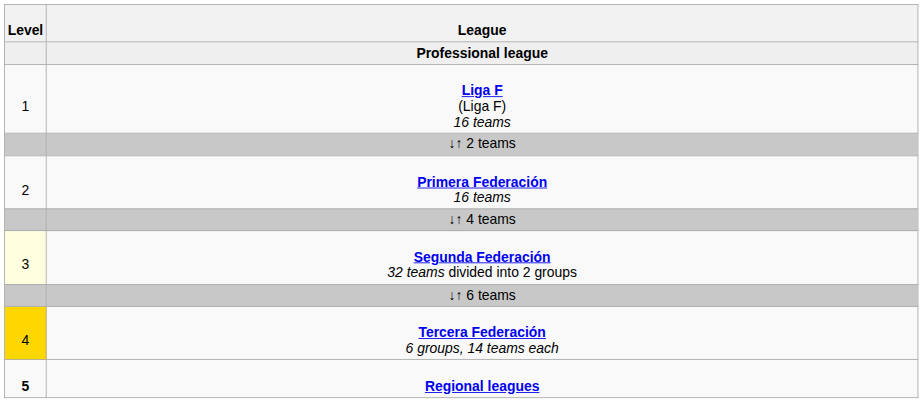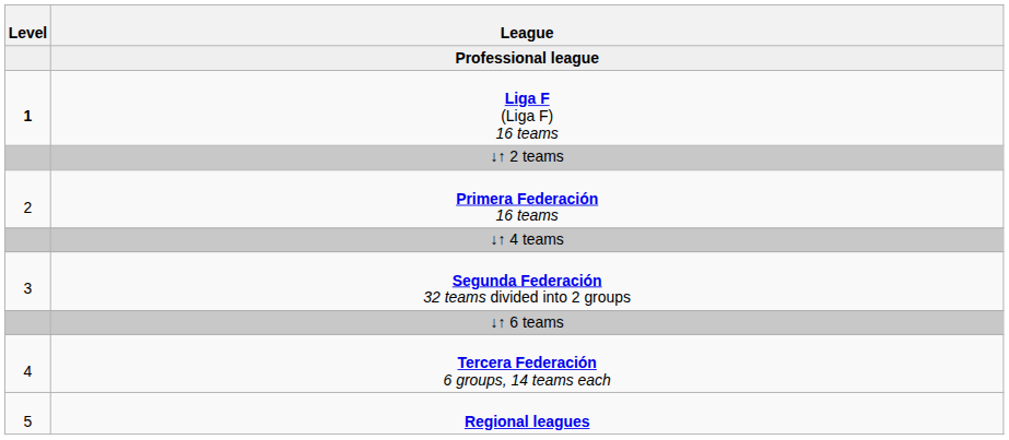Liga F (Liga F) 16 teams | Level: normal -> bold
Segunda Federación 32 teams divided into 2 groups | Level: lightyellow background -> no background
Tercera Federación 6 groups, 14 teams each | Level: gold background -> no background
Regional leagues | Level: bold -> normal
